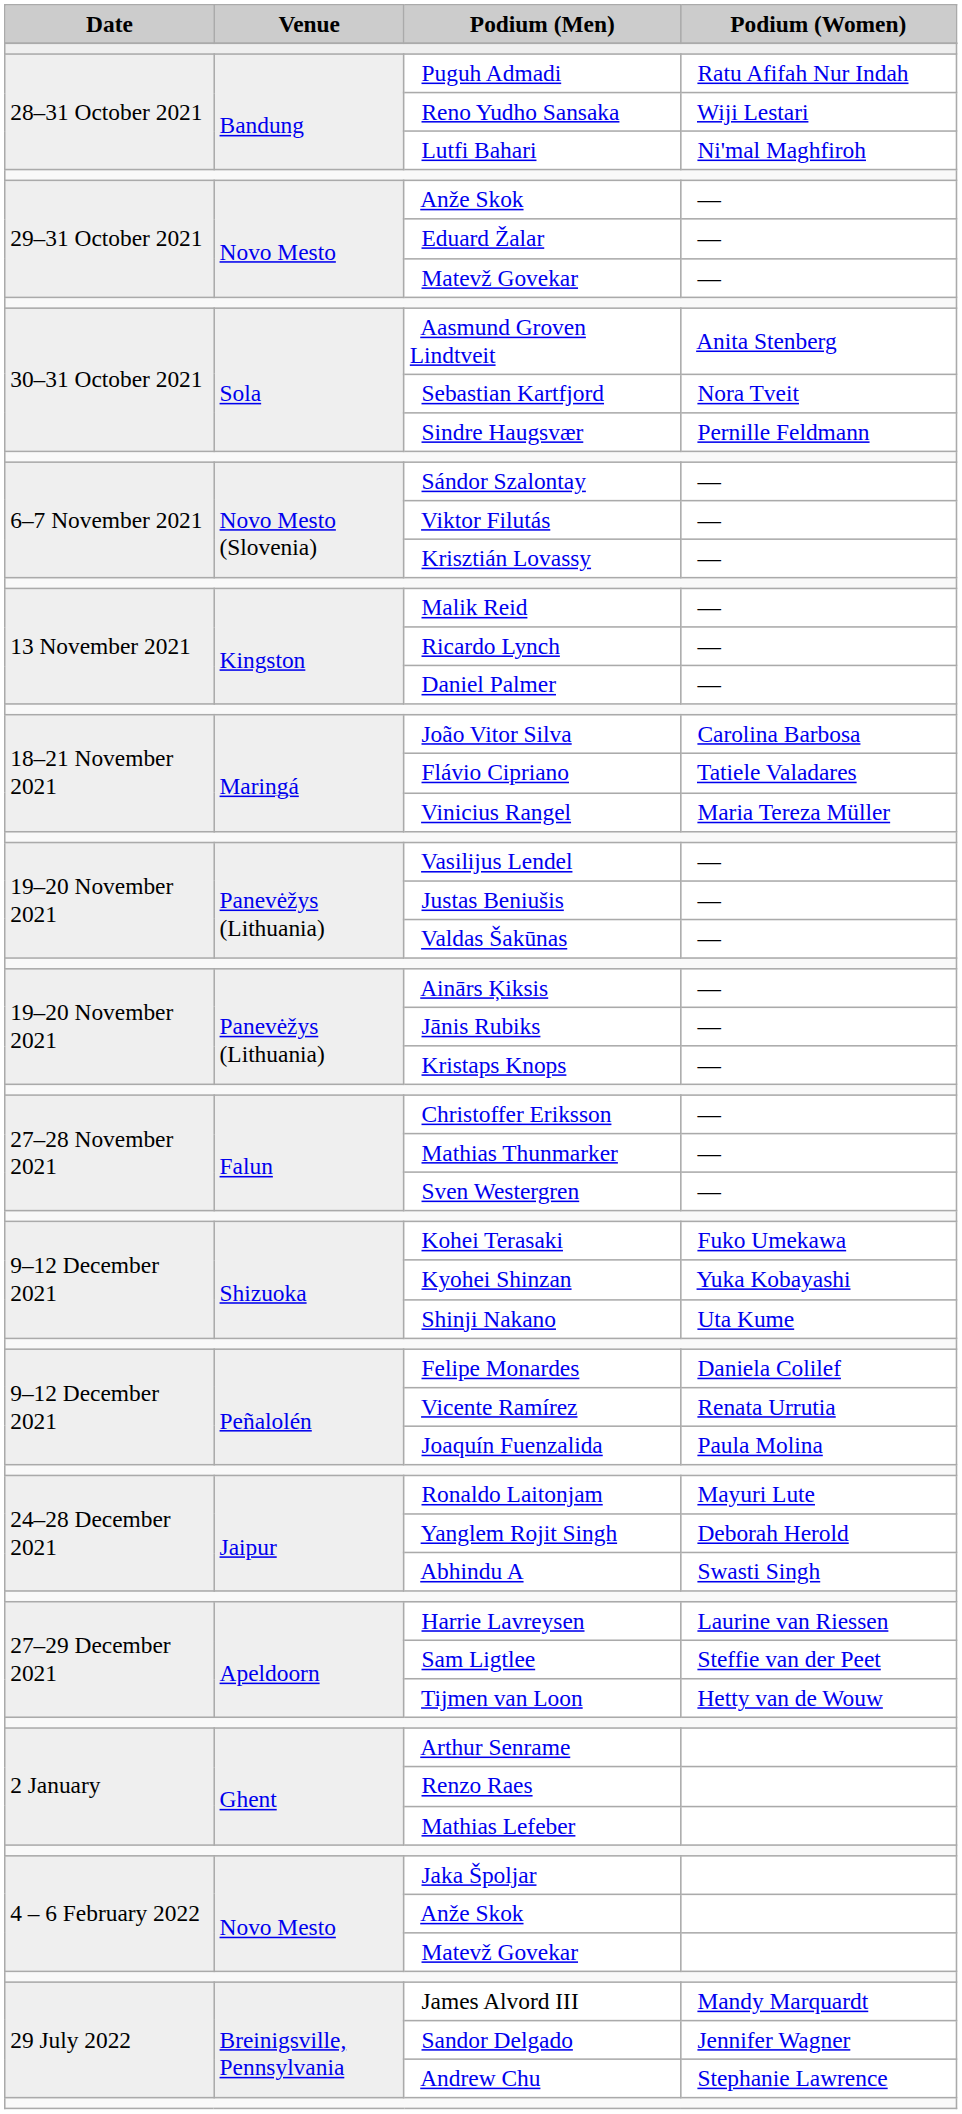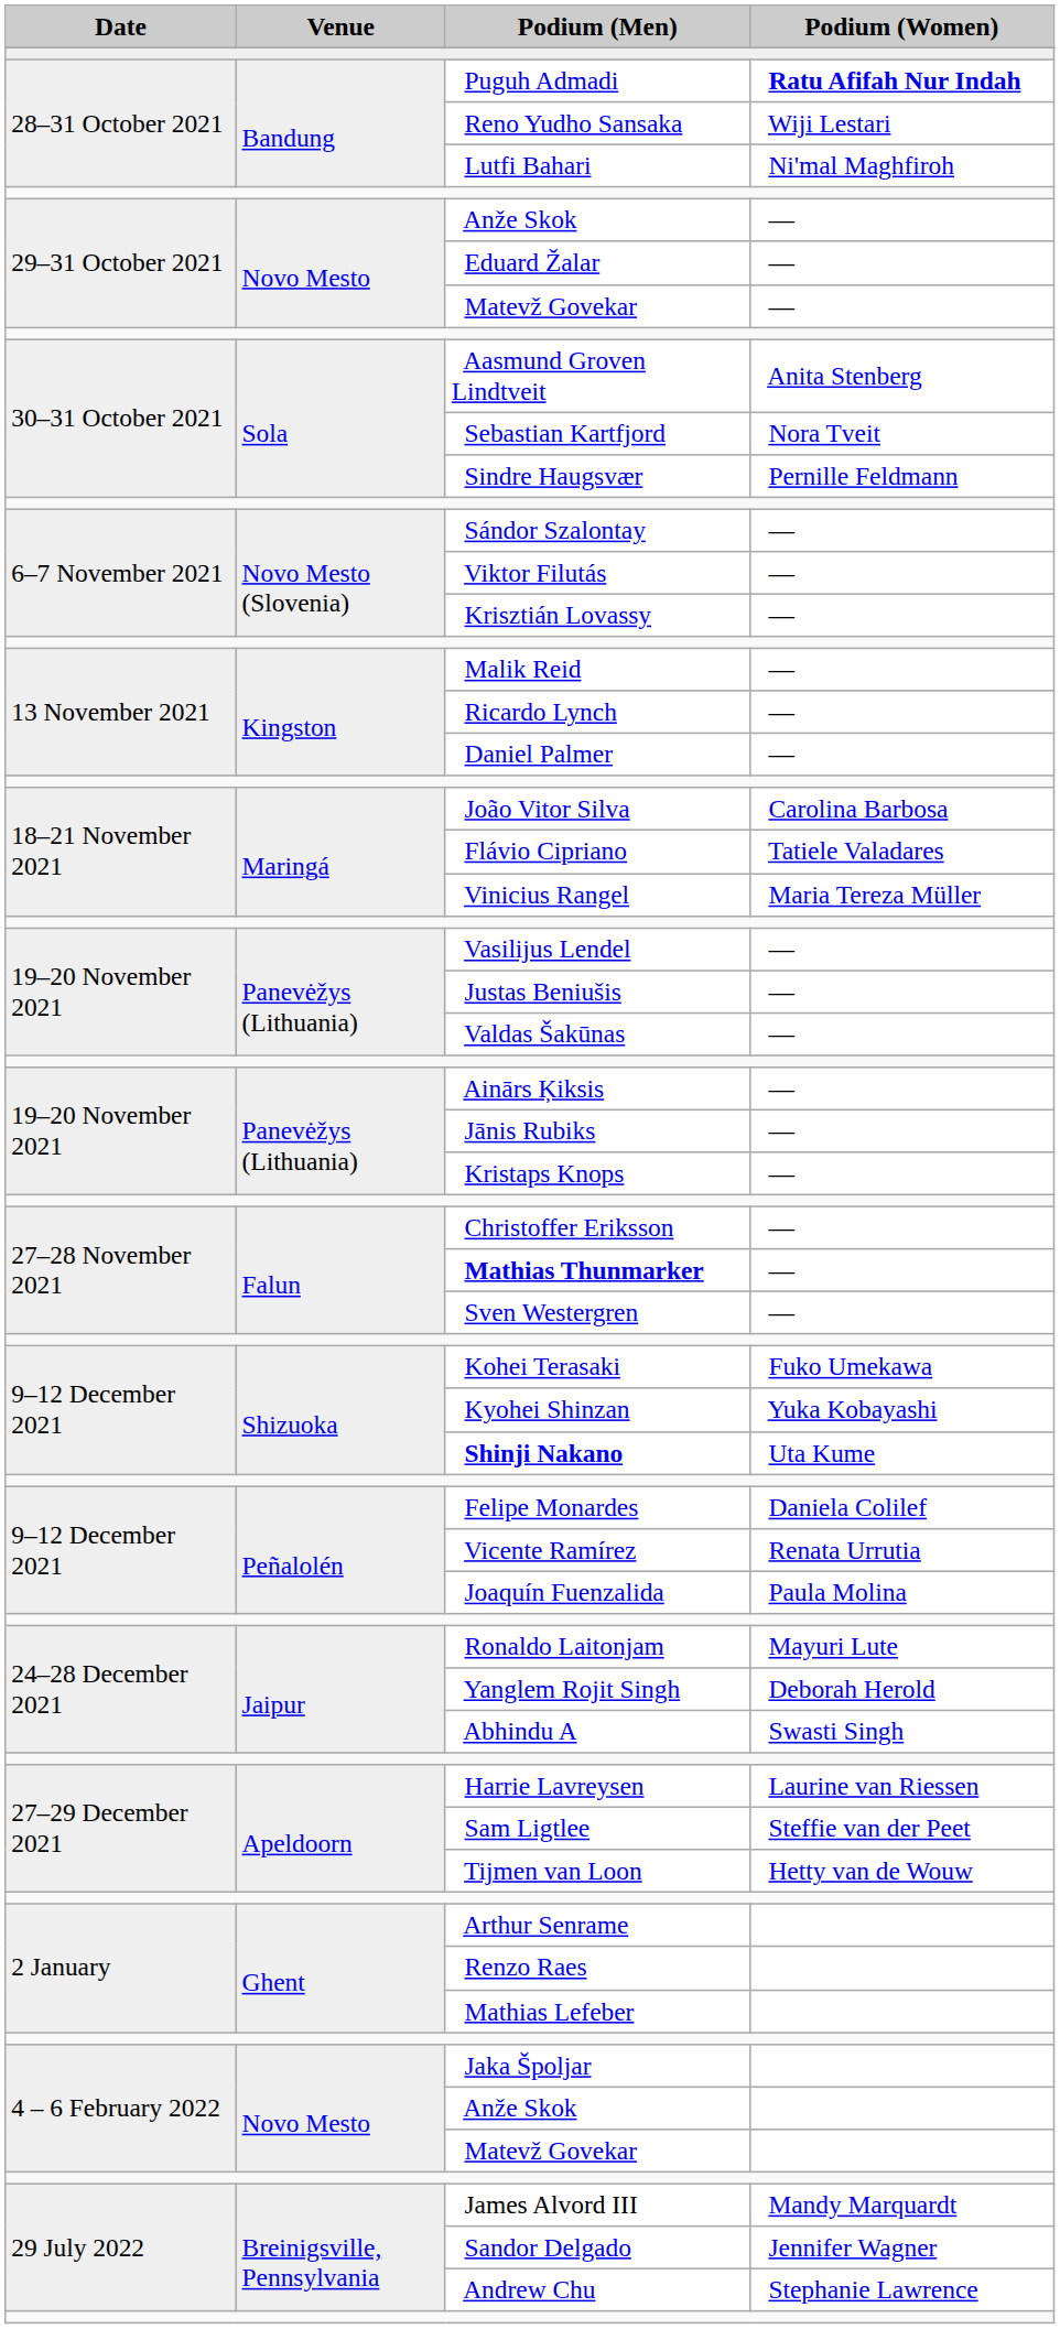Puguh Admadi | Podium (Women): normal -> bold
Mathias Thunmarker | Podium (Men): normal -> bold
Shinji Nakano | Podium (Men): normal -> bold
